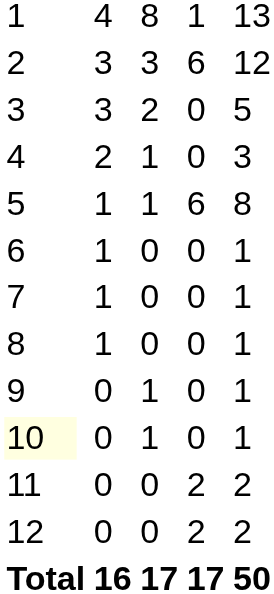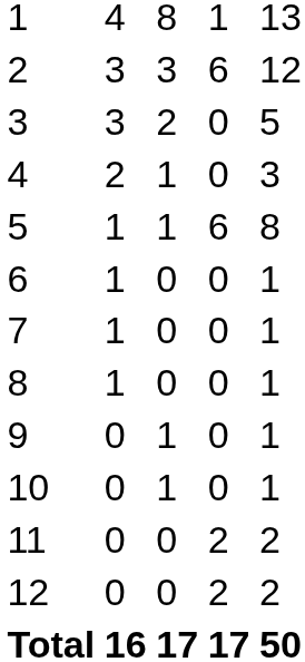10 | column 1: lightyellow background -> no background
